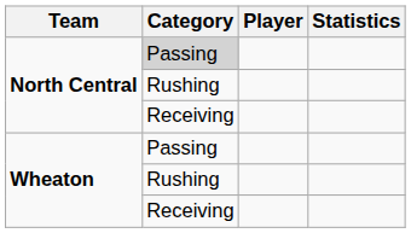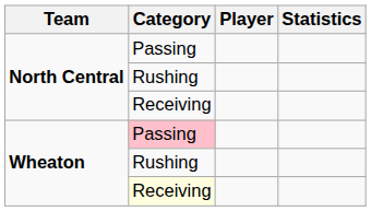North Central / Passing | Category: lightgrey background -> no background
Wheaton / Passing | Category: no background -> pink background
Wheaton / Receiving | Category: no background -> lightyellow background
